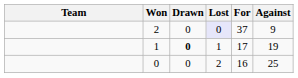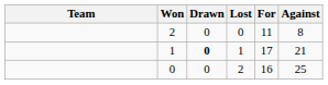row 2 | Lost: lavender background -> no background
row 2 | For: 37 -> 11
row 2 | Against: 9 -> 8
row 3 | Against: 19 -> 21
